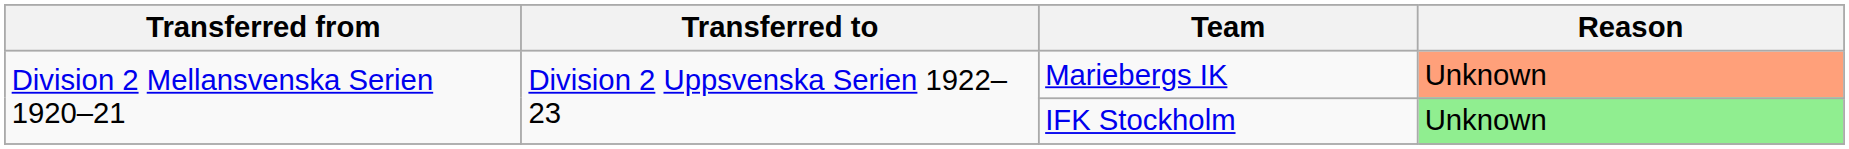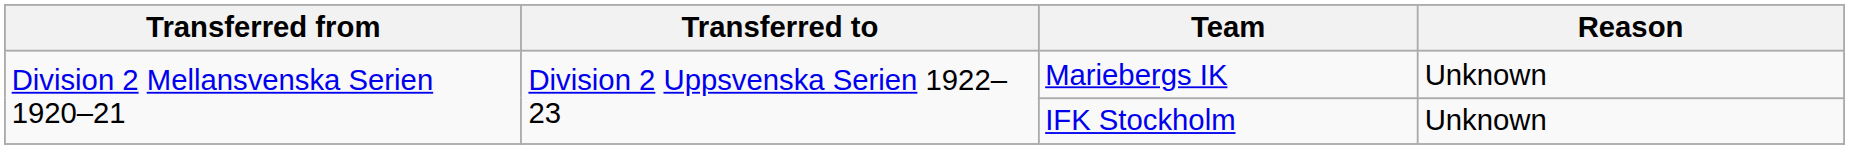Mariebergs IK | Reason: lightsalmon background -> no background
IFK Stockholm | Reason: lightgreen background -> no background
